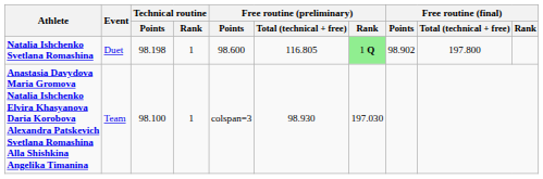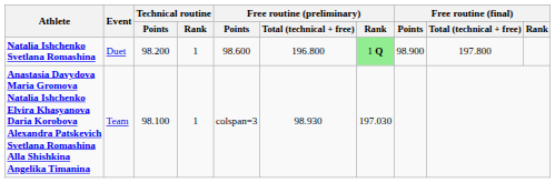Natalia Ishchenko Svetlana Romashina | Technical routine / Points: 98.198 -> 98.200
Natalia Ishchenko Svetlana Romashina | Free routine (preliminary) / Total (technical + free): 116.805 -> 196.800
Natalia Ishchenko Svetlana Romashina | Free routine (final) / Points: 98.902 -> 98.900
